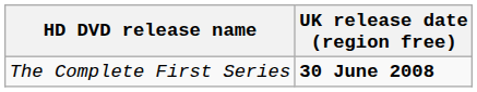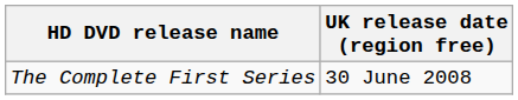The Complete First Series | UK release date (region free): bold -> normal
